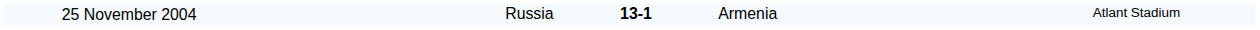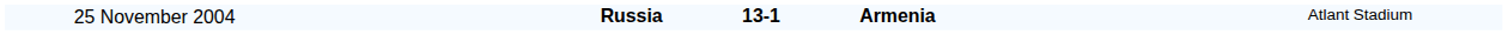Russia | column 2: normal -> bold
Russia | column 4: normal -> bold
